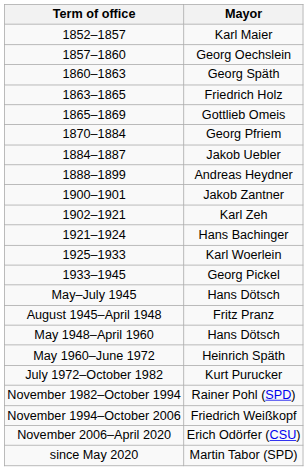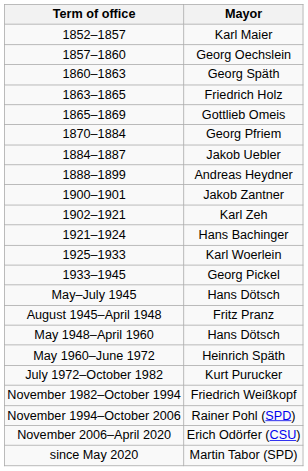row 20 | Mayor: Rainer Pohl (SPD) -> Friedrich Weißkopf
row 21 | Mayor: Friedrich Weißkopf -> Rainer Pohl (SPD)
